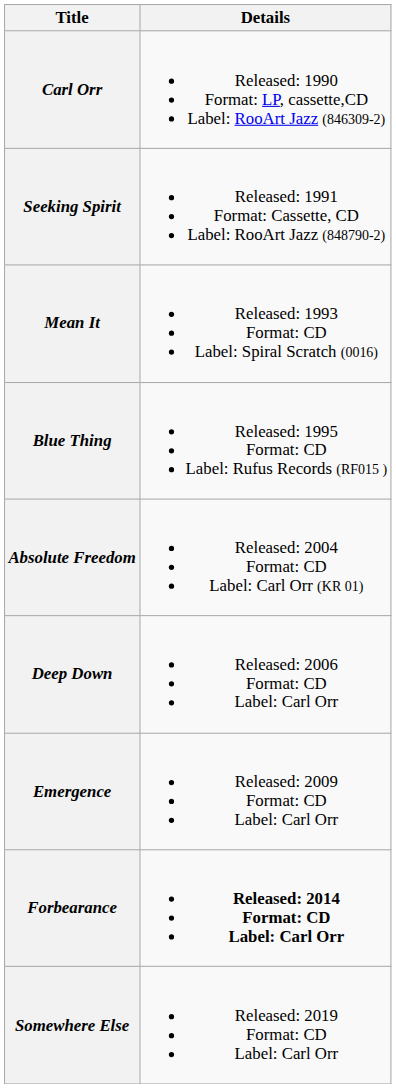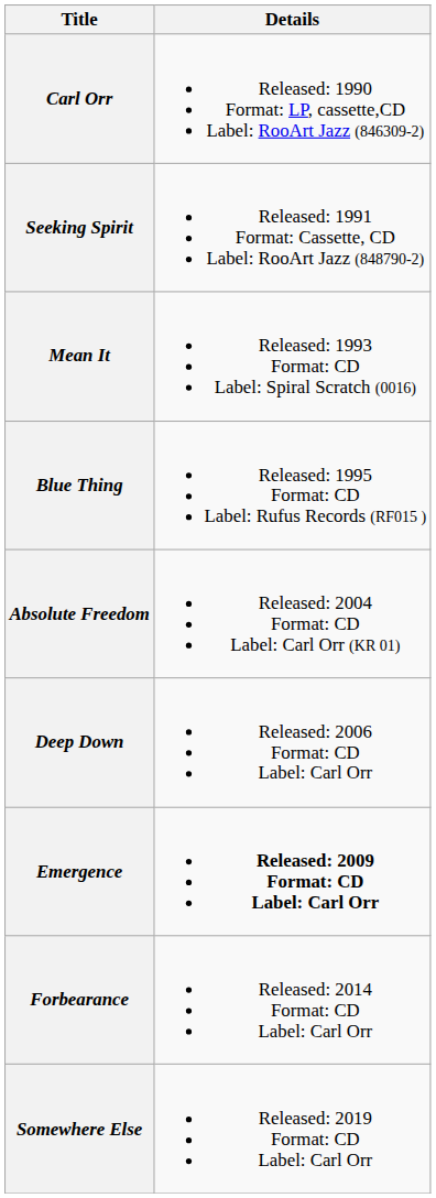Emergence | Details: normal -> bold
Forbearance | Details: bold -> normal
